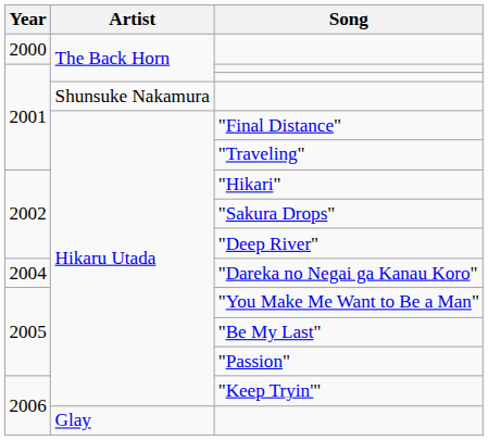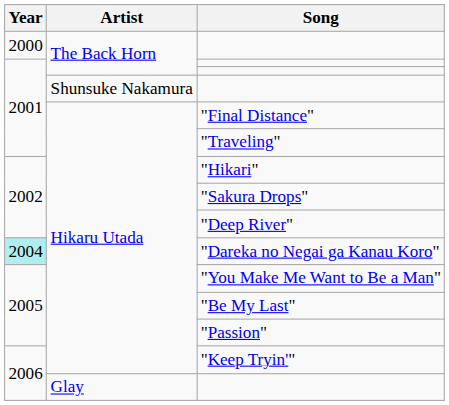"Dareka no Negai ga Kanau Koro" | Year: no background -> paleturquoise background
